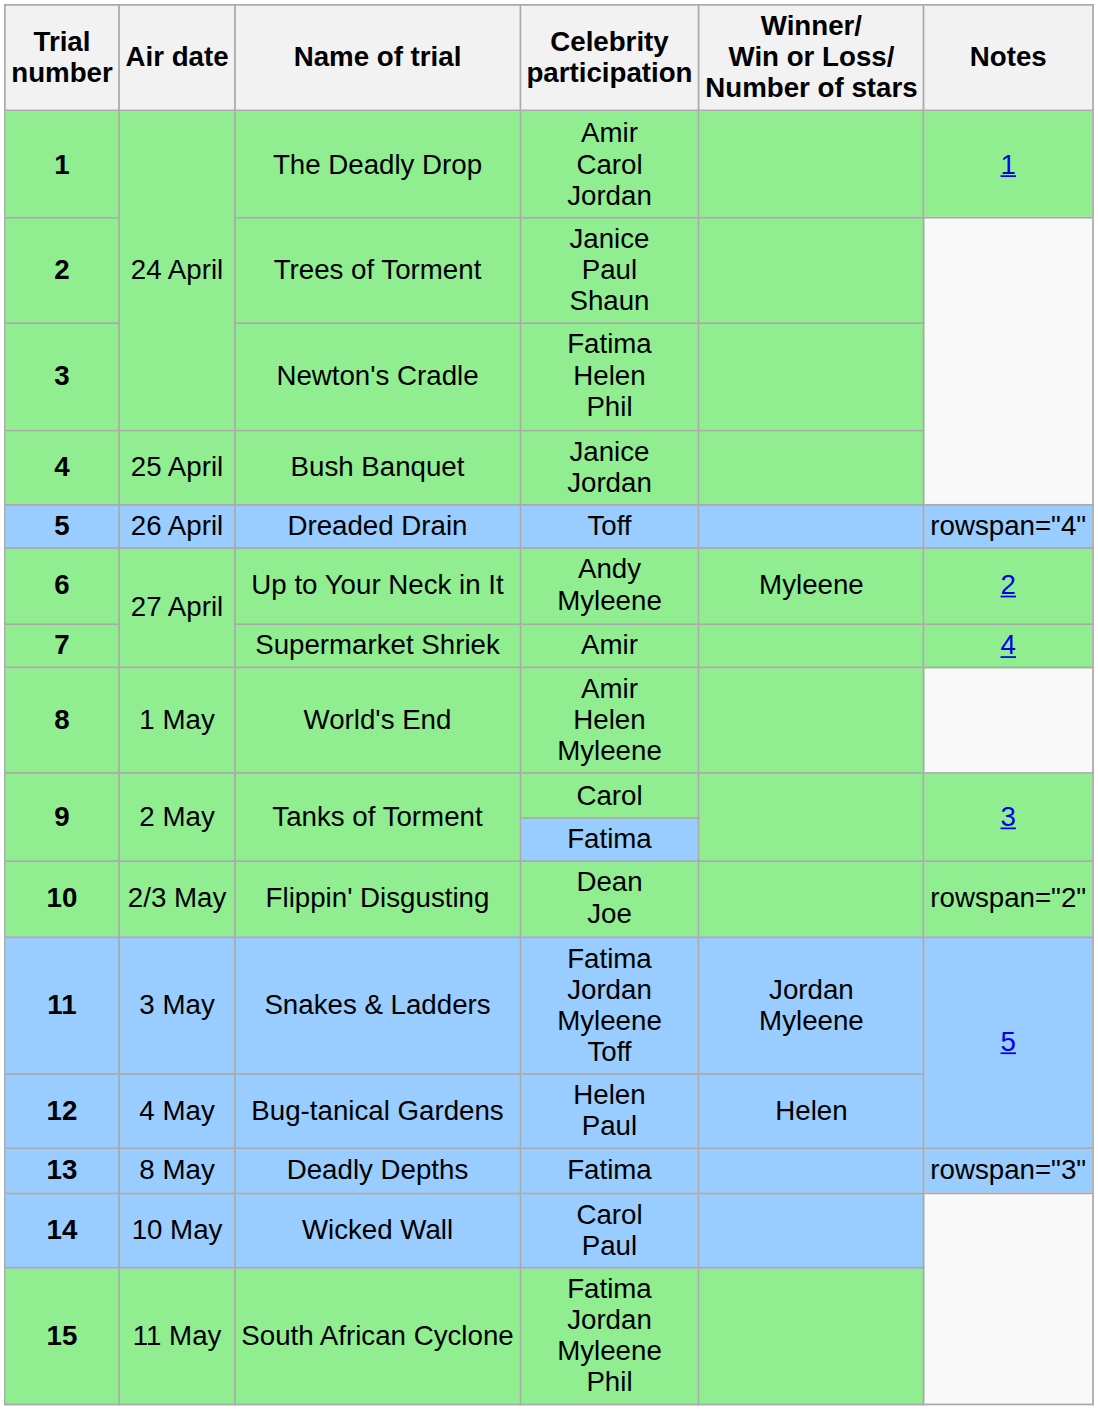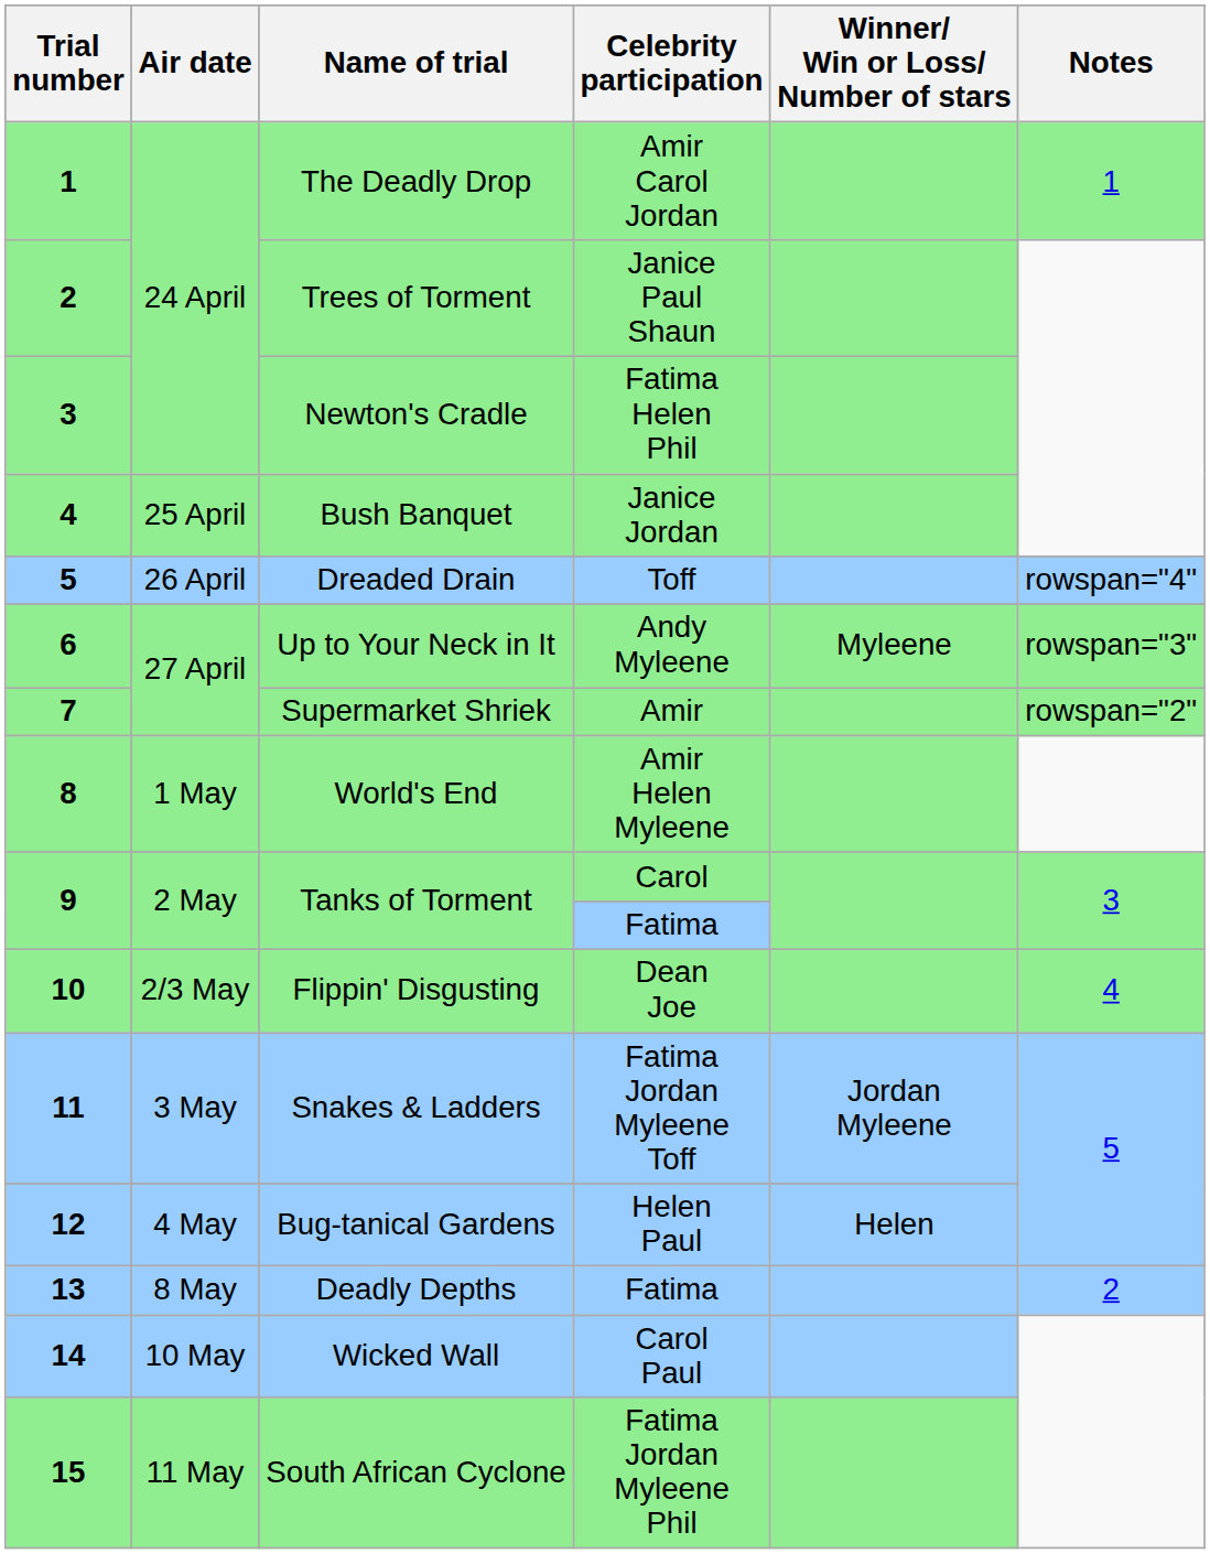Up to Your Neck in It | Notes: 2 -> rowspan="3"
Supermarket Shriek | Notes: 4 -> rowspan="2"
Flippin' Disgusting | Notes: rowspan="2" -> 4
Deadly Depths | Notes: rowspan="3" -> 2
